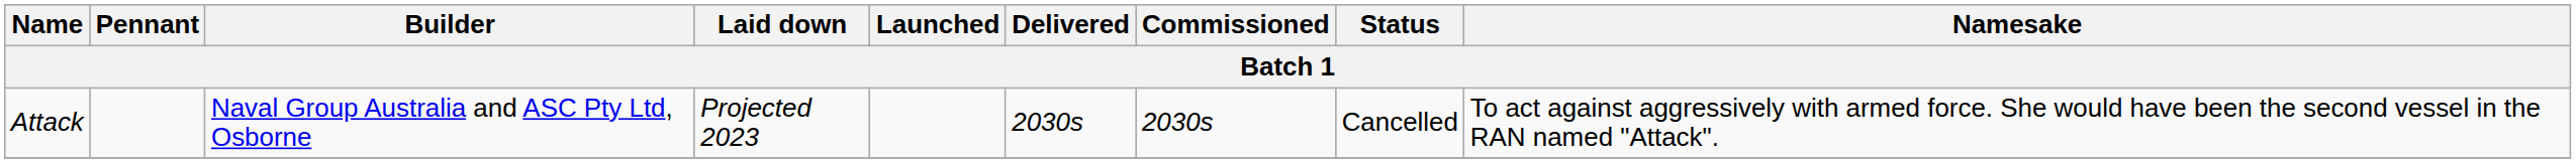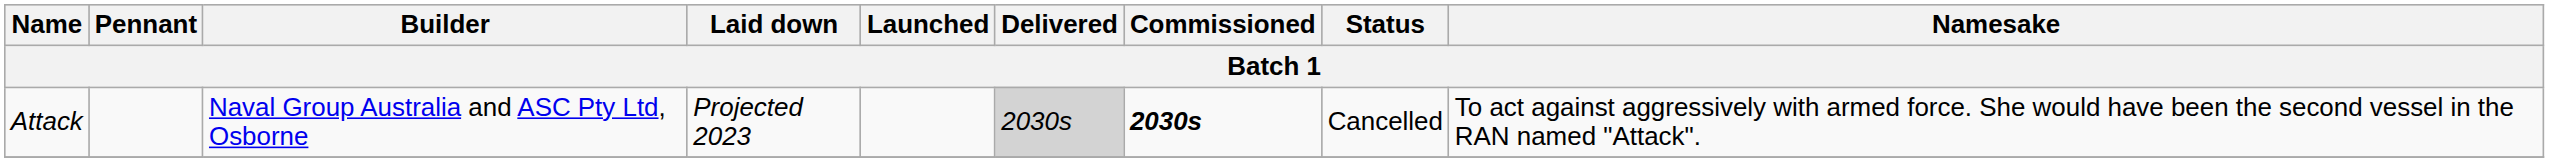Attack | Delivered: no background -> lightgrey background
Attack | Commissioned: normal -> bold
